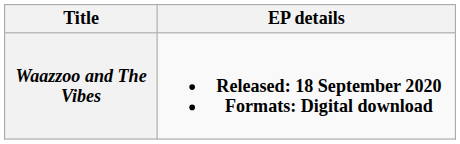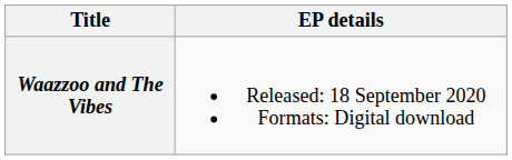Waazzoo and The Vibes | EP details: bold -> normal
